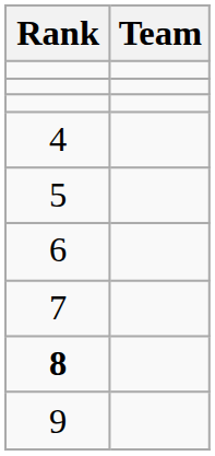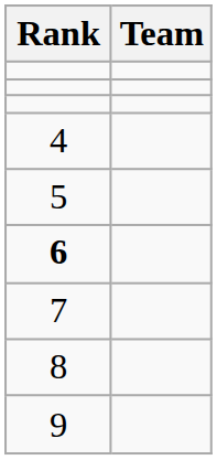row 7 | Rank: normal -> bold
row 9 | Rank: bold -> normal
